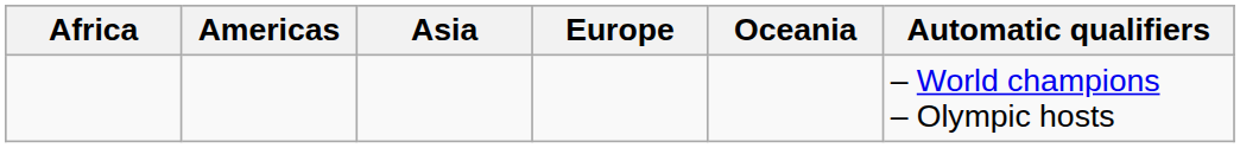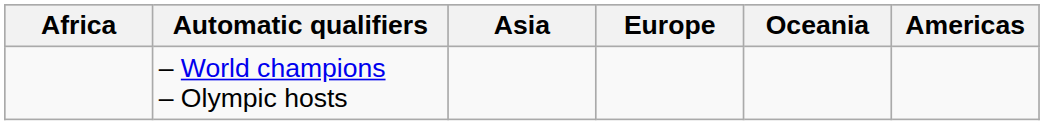columns swapped: Americas <-> Automatic qualifiers
